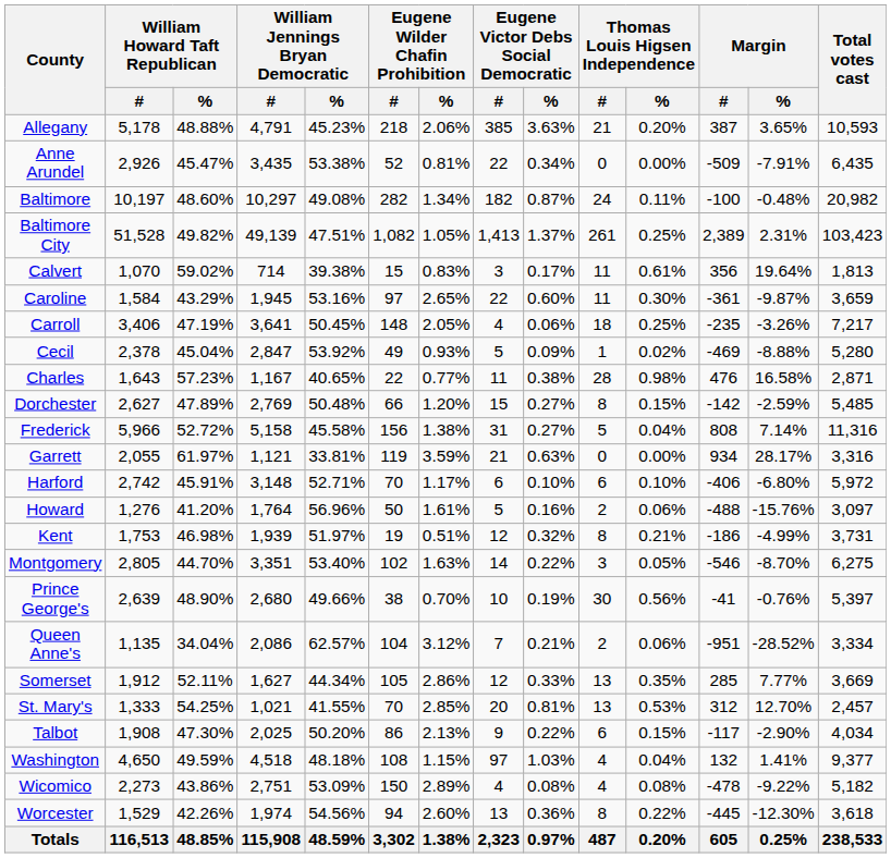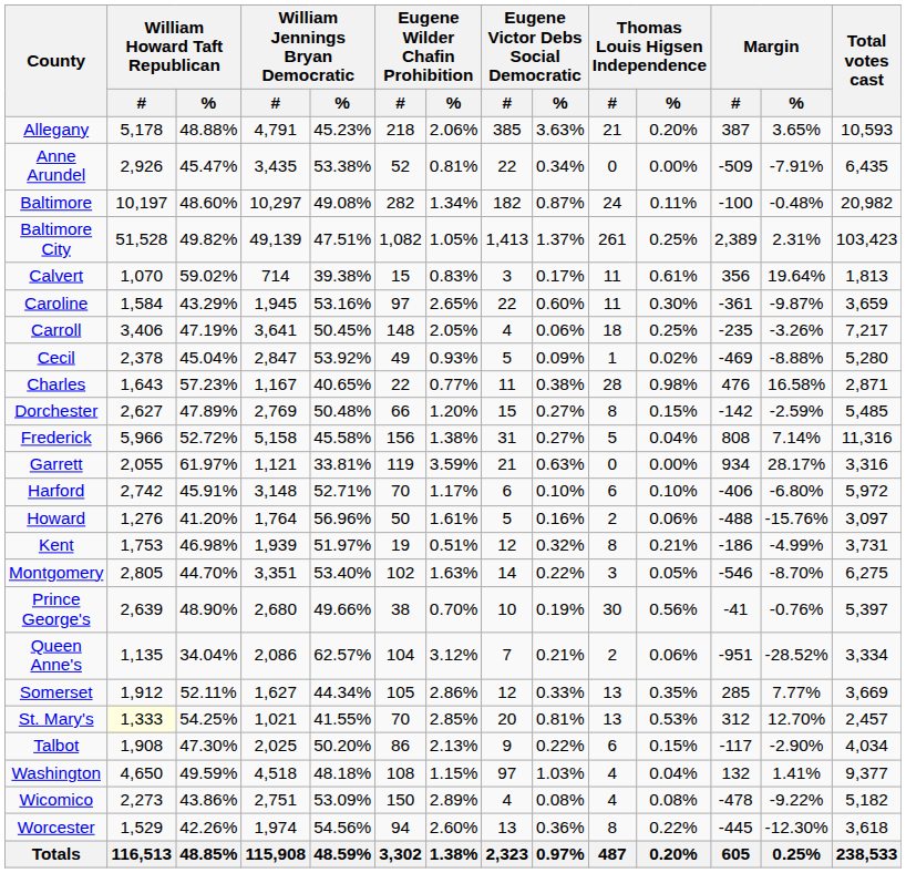St. Mary's | William Howard Taft Republican / #: no background -> lightyellow background
